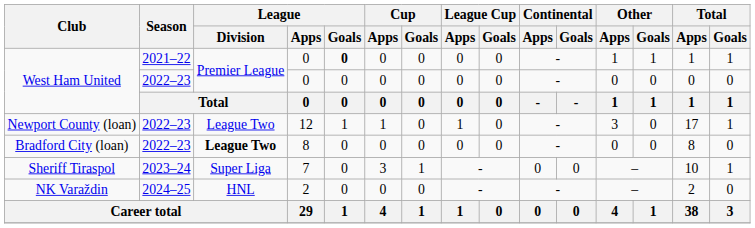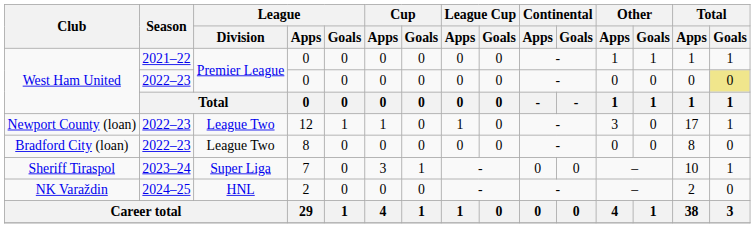West Ham United / 2021–22 | League / Goals: bold -> normal
West Ham United / 2022–23 | Total / Goals: no background -> khaki background
Bradford City (loan) | League / Division: bold -> normal
